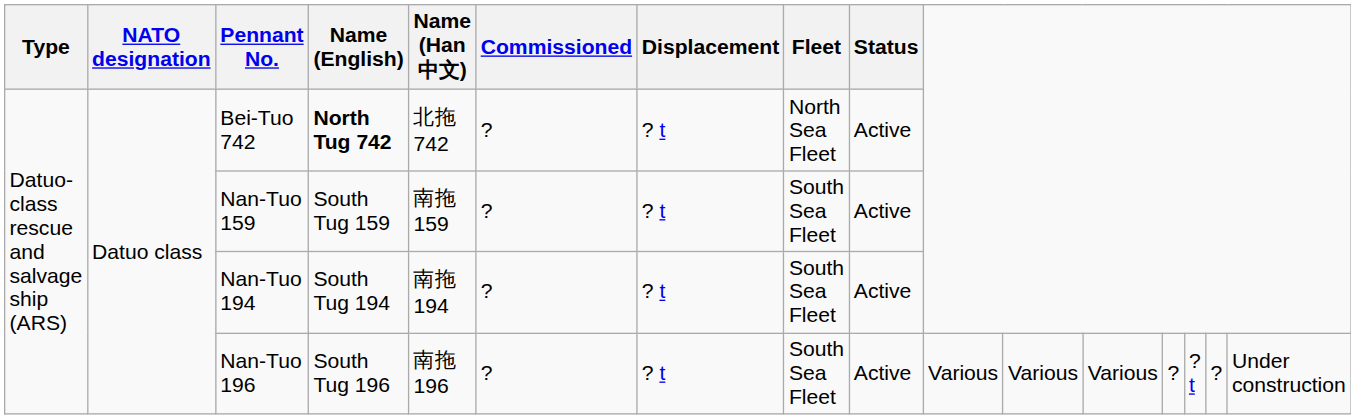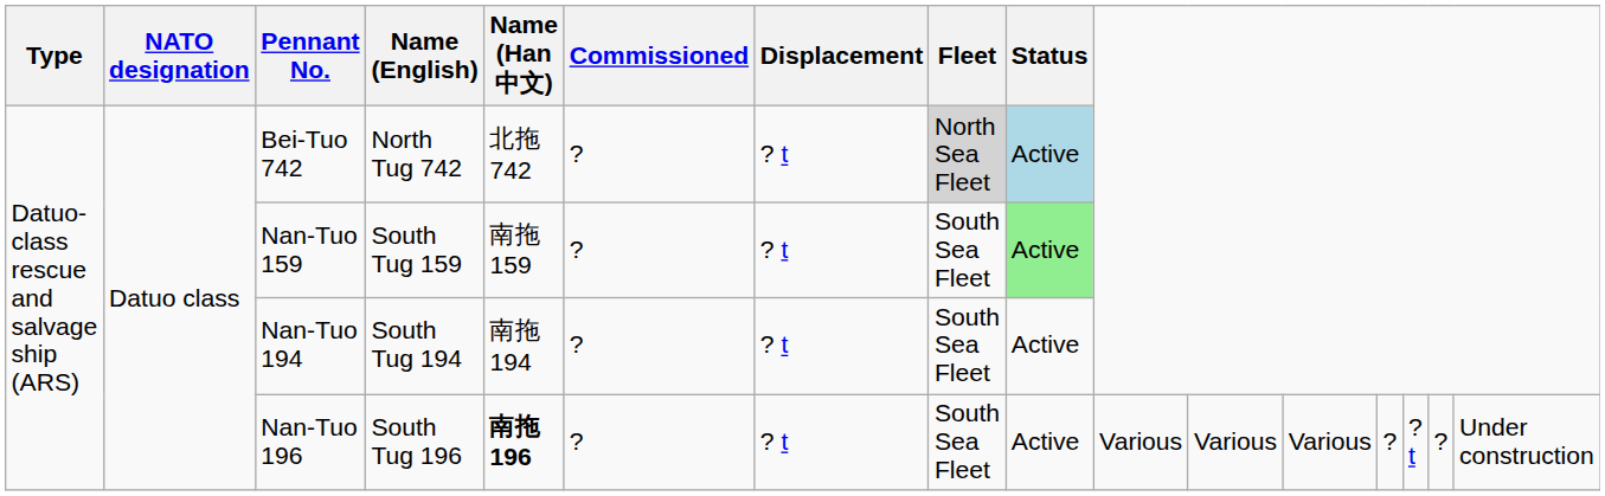Bei-Tuo 742 | Name (English): bold -> normal
Bei-Tuo 742 | Fleet: no background -> lightgrey background
Bei-Tuo 742 | Status: no background -> lightblue background
Nan-Tuo 159 | Status: no background -> lightgreen background
Nan-Tuo 196 | Name (Han 中文): normal -> bold
